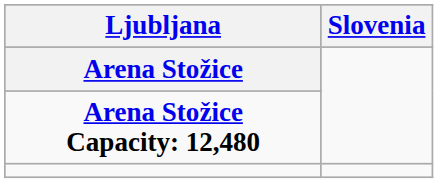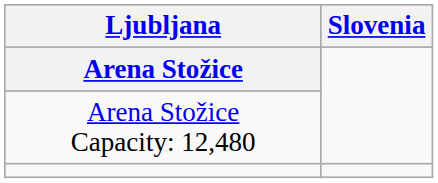Arena Stožice Capacity: 12,480 | Ljubljana: bold -> normal
